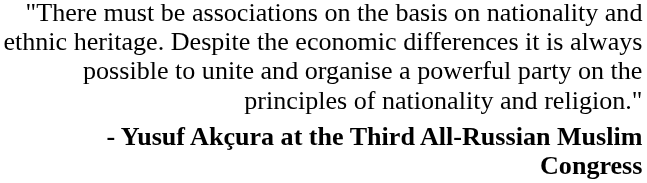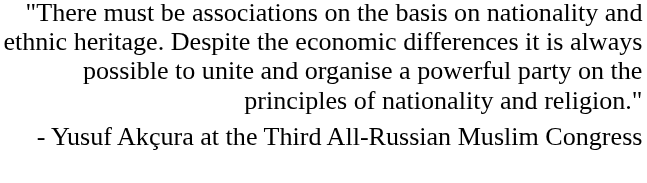row 2 | column 1: bold -> normal
